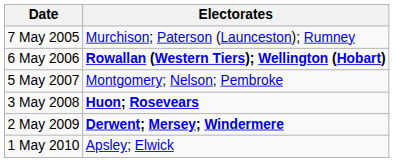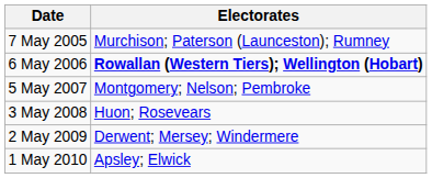3 May 2008 | Electorates: bold -> normal
2 May 2009 | Electorates: bold -> normal
